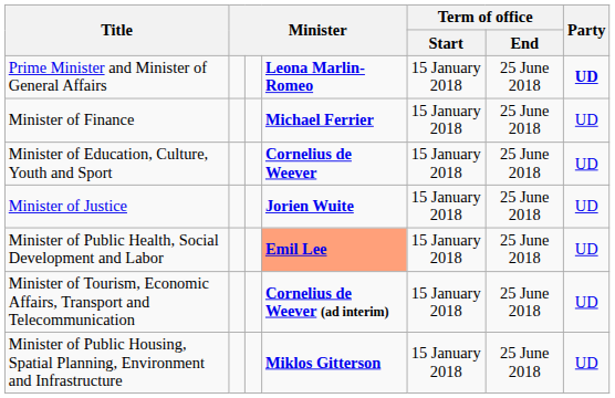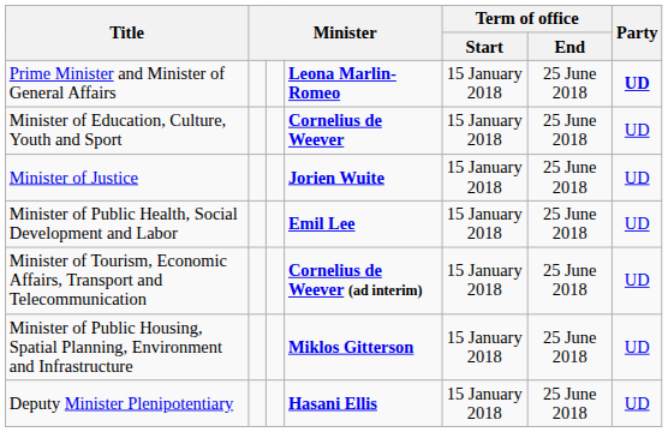- row: Minister of Finance | Michael Ferrier | 15 January 2018 | 25 June 2018 | UD
Minister of Public Health, Social Development and Labor | column 4: lightsalmon background -> no background
+ row: Deputy Minister Plenipotentiary | Hasani Ellis | 15 January 2018 | 25 June 2018 | UD
